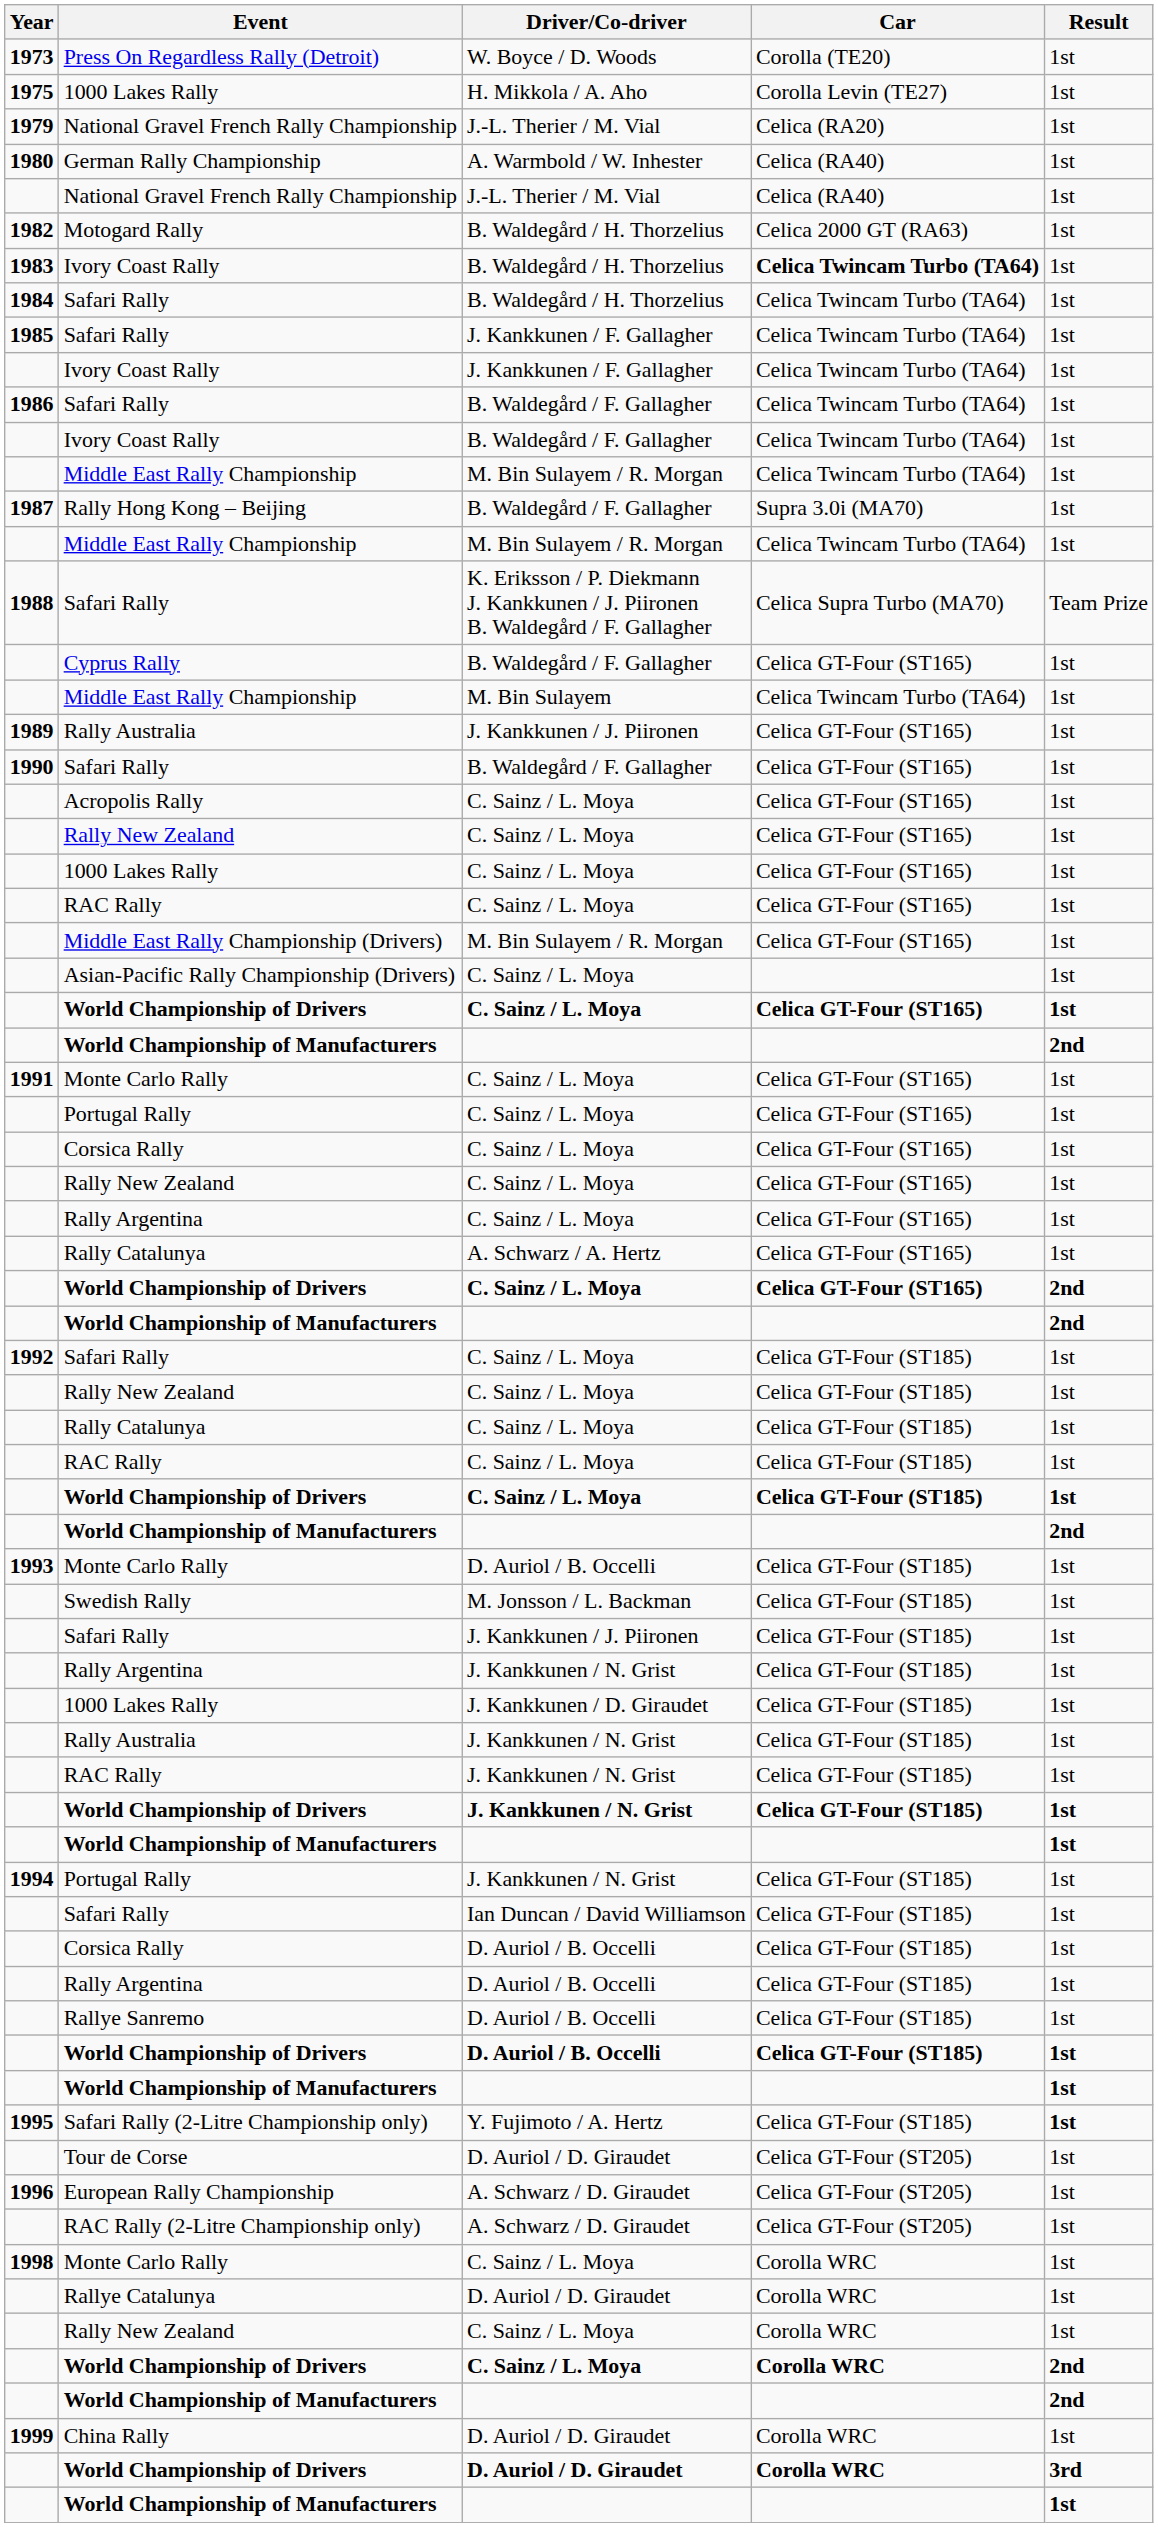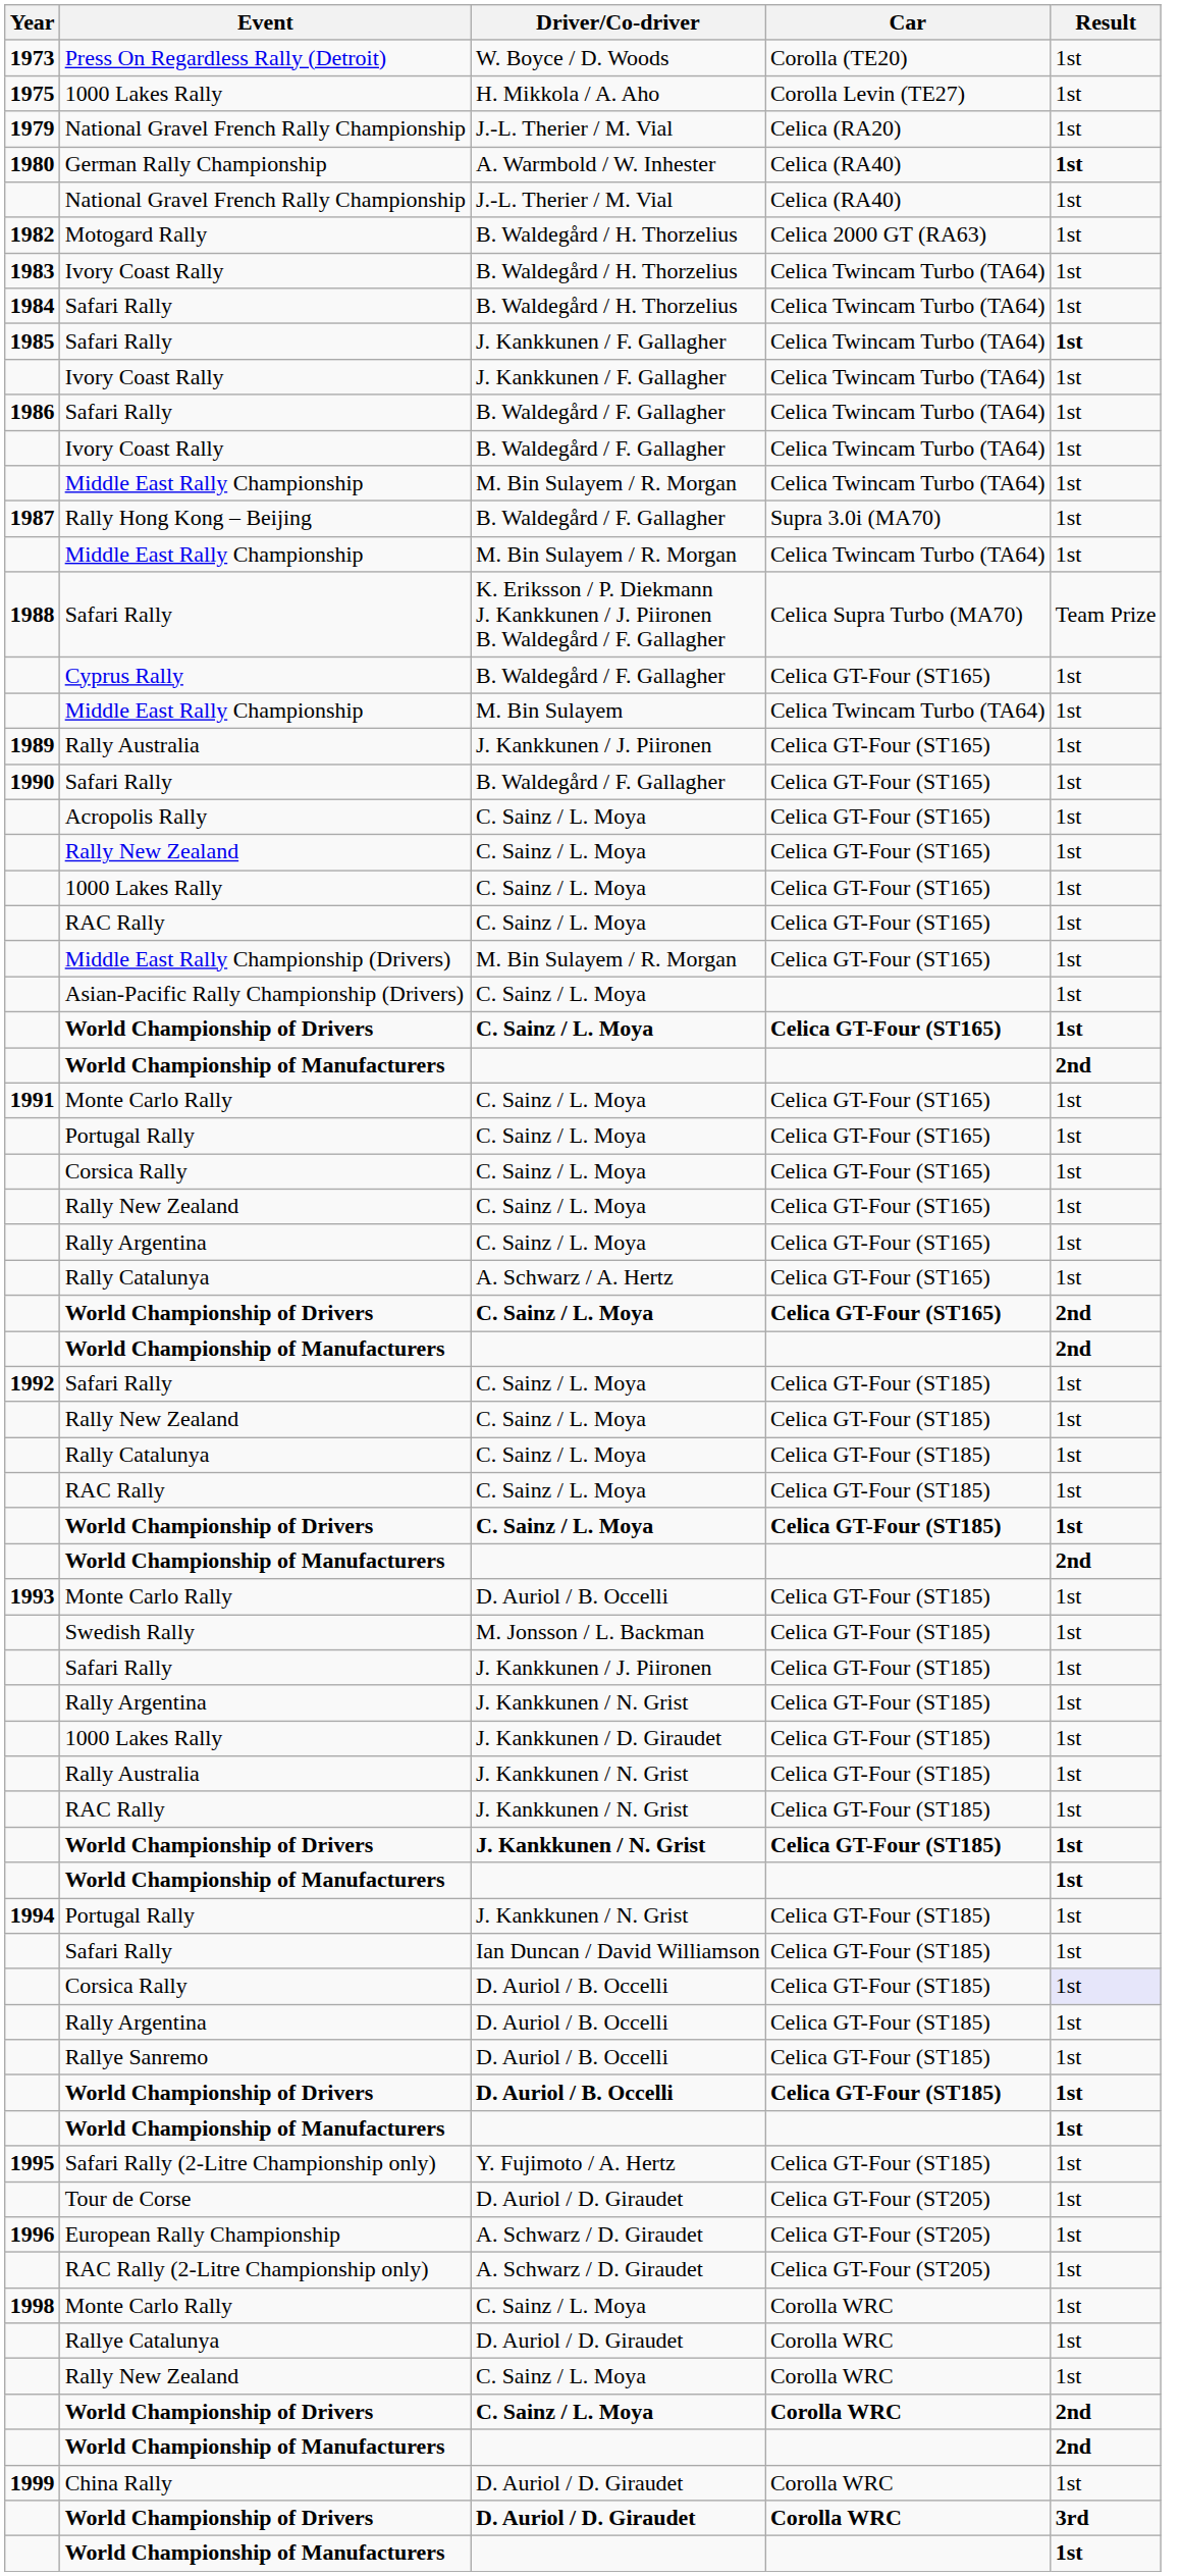German Rally Championship | Result: normal -> bold
Ivory Coast Rally / B. Waldegård / H. Thorzelius | Car: bold -> normal
Safari Rally / J. Kankkunen / F. Gallagher | Result: normal -> bold
Corsica Rally / D. Auriol / B. Occelli | Result: no background -> lavender background
Safari Rally (2-Litre Championship only) | Result: bold -> normal
